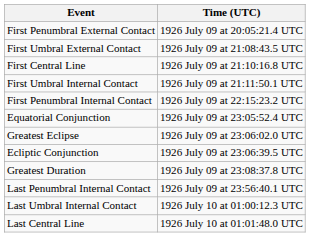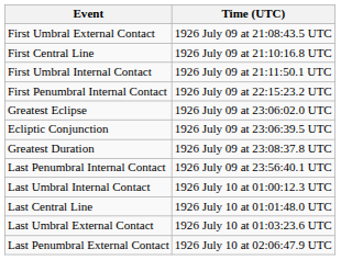- row: First Penumbral External Contact | 1926 July 09 at 20:05:21.4 UTC
- row: Equatorial Conjunction | 1926 July 09 at 23:05:52.4 UTC
+ row: Last Umbral External Contact | 1926 July 10 at 01:03:23.6 UTC
+ row: Last Penumbral External Contact | 1926 July 10 at 02:06:47.9 UTC
